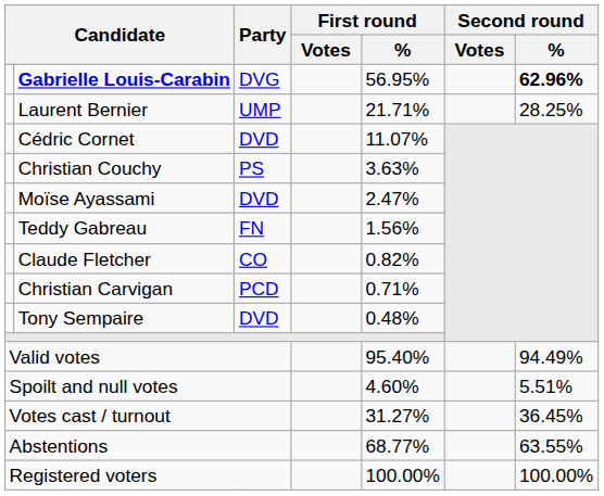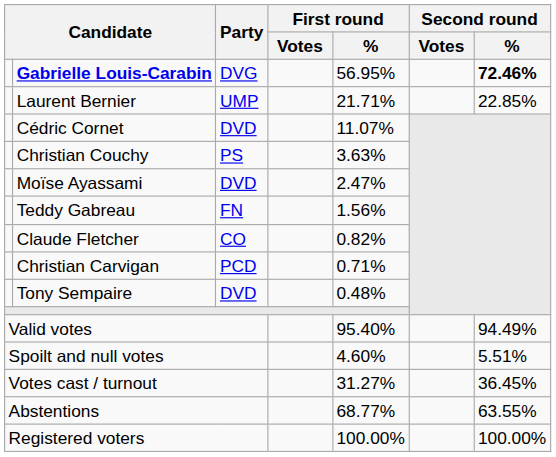Gabrielle Louis-Carabin | Second round / %: 62.96% -> 72.46%
Laurent Bernier | Second round / %: 28.25% -> 22.85%
